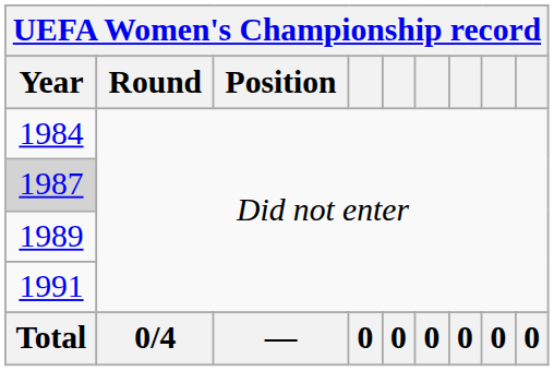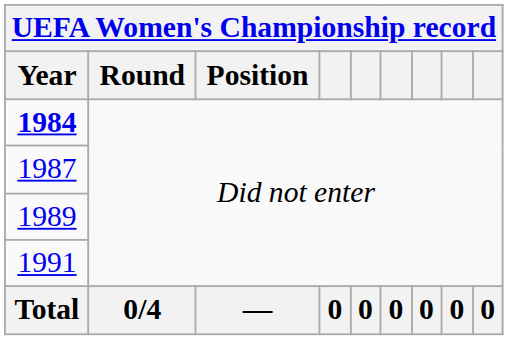1984 | Year: normal -> bold
1987 | Year: lightgrey background -> no background
